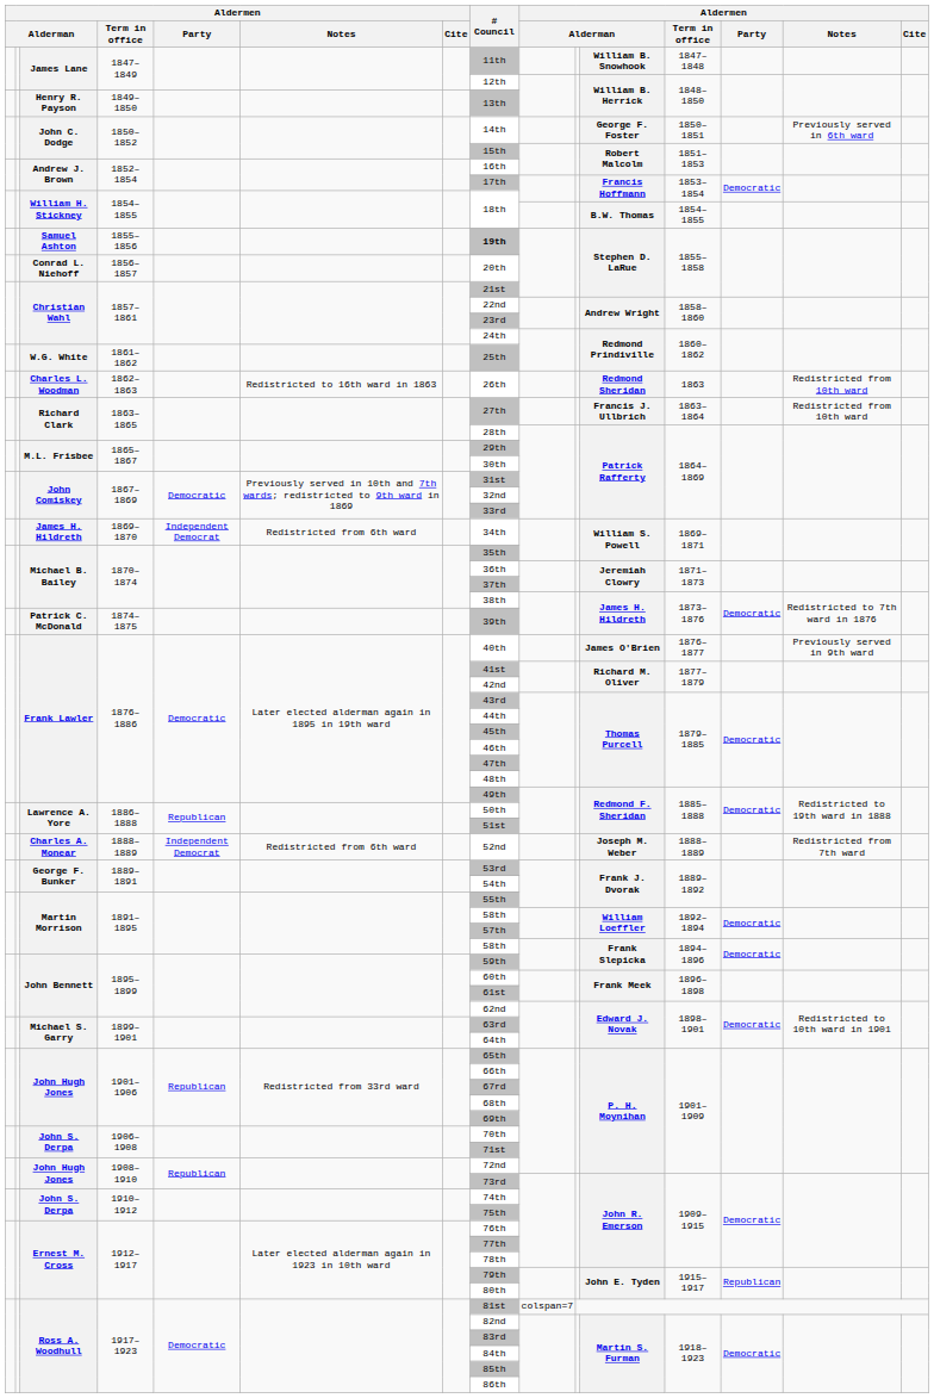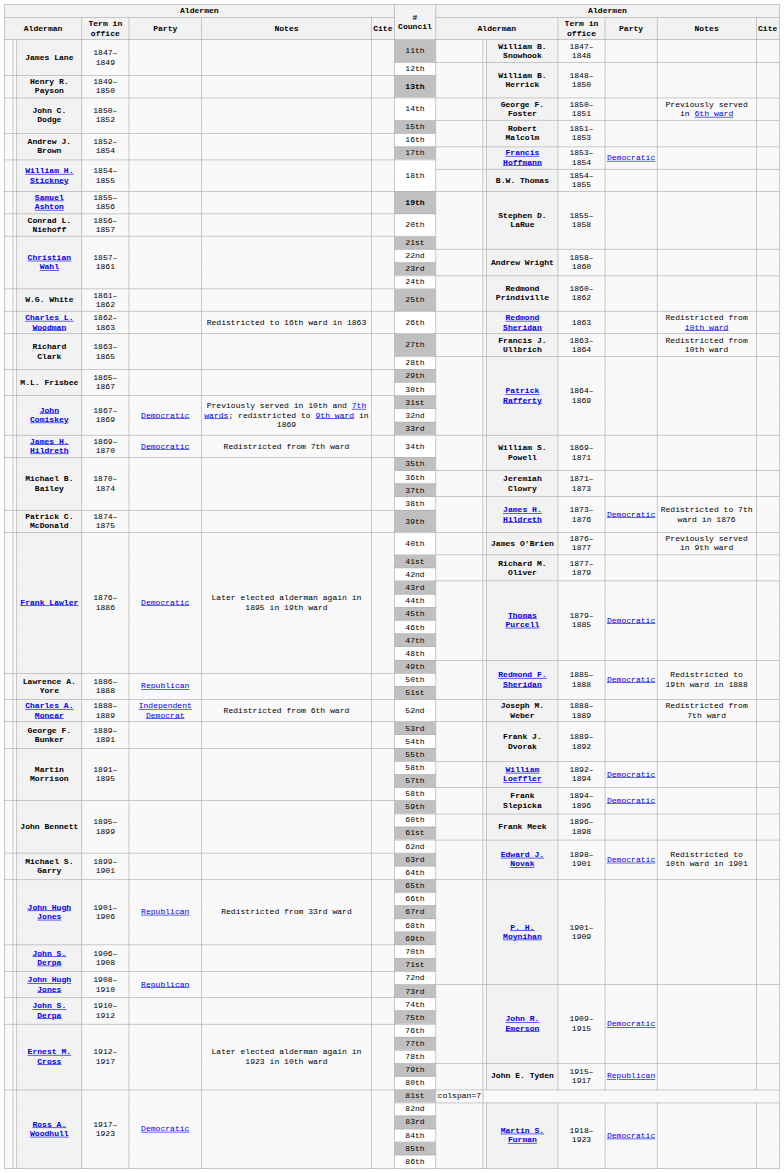1849–1850 | # Council: normal -> bold
1869–1870 | column 5: Independent Democrat -> Democratic
1869–1870 | column 6: Redistricted from 6th ward -> Redistricted from 7th ward
